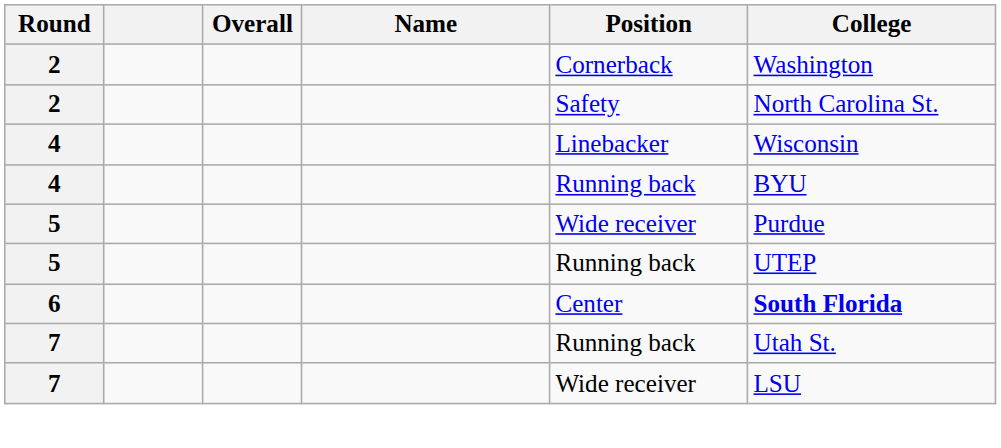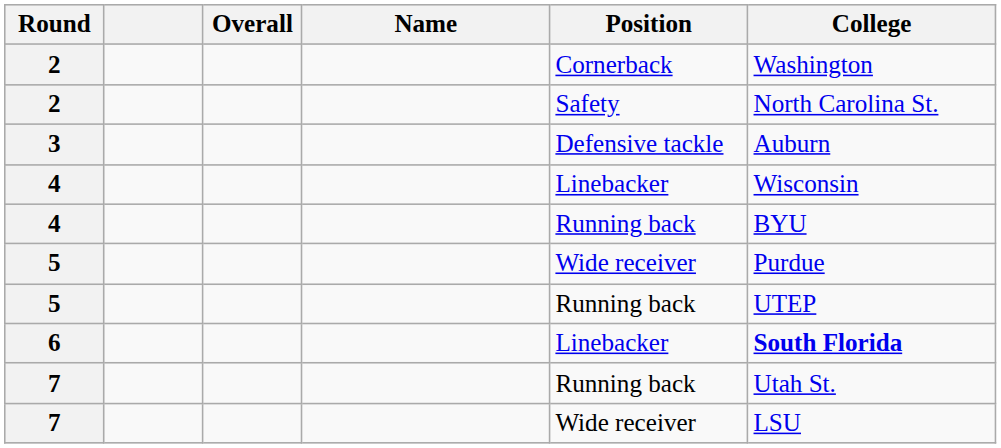+ row: 3 | Defensive tackle | Auburn
6 | Position: Center -> Linebacker
